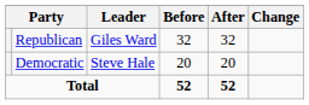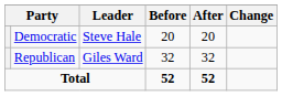rows swapped: Republican <-> Democratic
